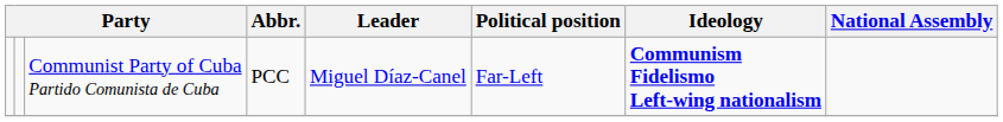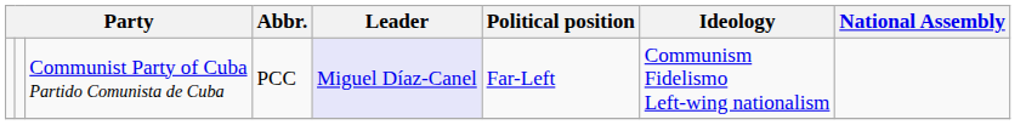Communist Party of Cuba Partido Comunista de Cuba | Leader: no background -> lavender background
Communist Party of Cuba Partido Comunista de Cuba | Ideology: bold -> normal
